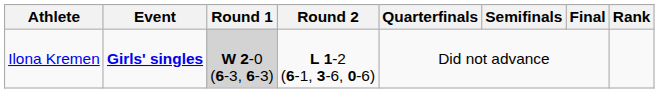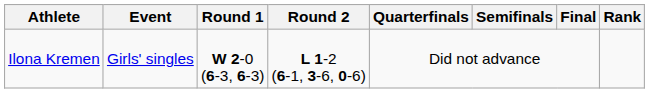Ilona Kremen | Event: bold -> normal
Ilona Kremen | Round 1: lightgrey background -> no background
